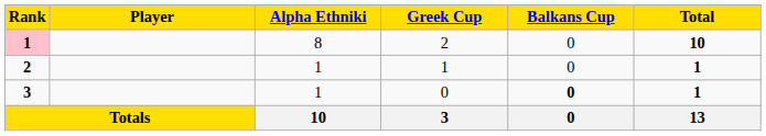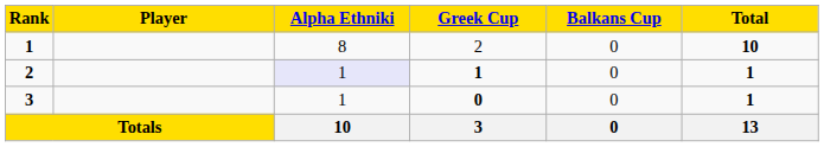row 2 | Rank: pink background -> no background
row 3 | Alpha Ethniki: no background -> lavender background
row 3 | Greek Cup: normal -> bold
row 4 | Greek Cup: normal -> bold
row 4 | Balkans Cup: bold -> normal
